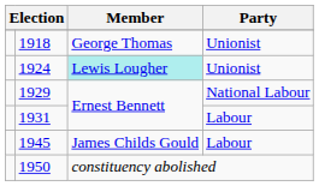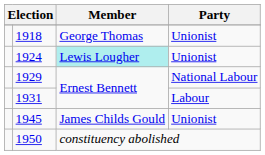1945 | Party: Labour -> Unionist
